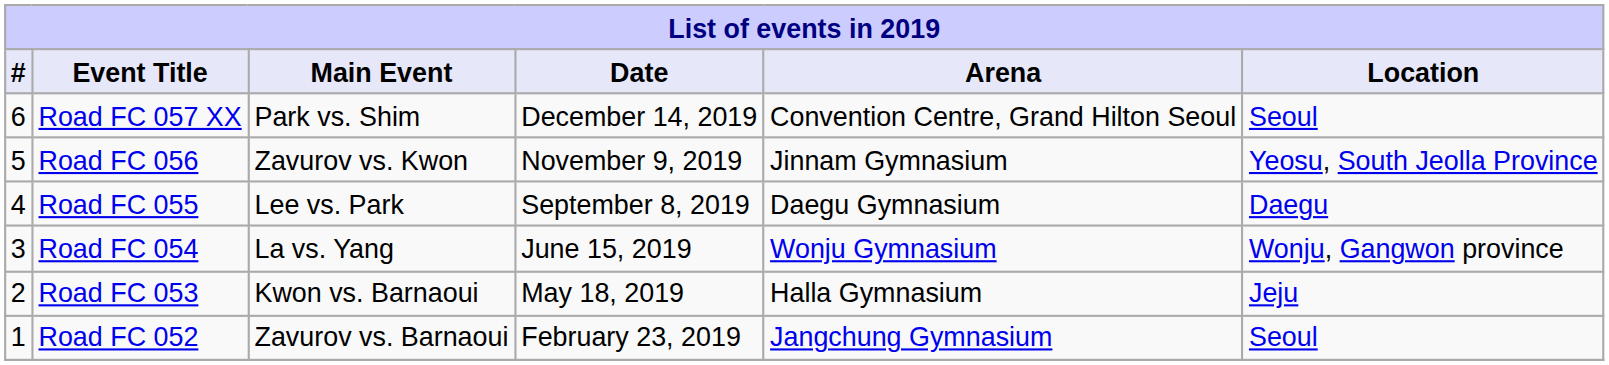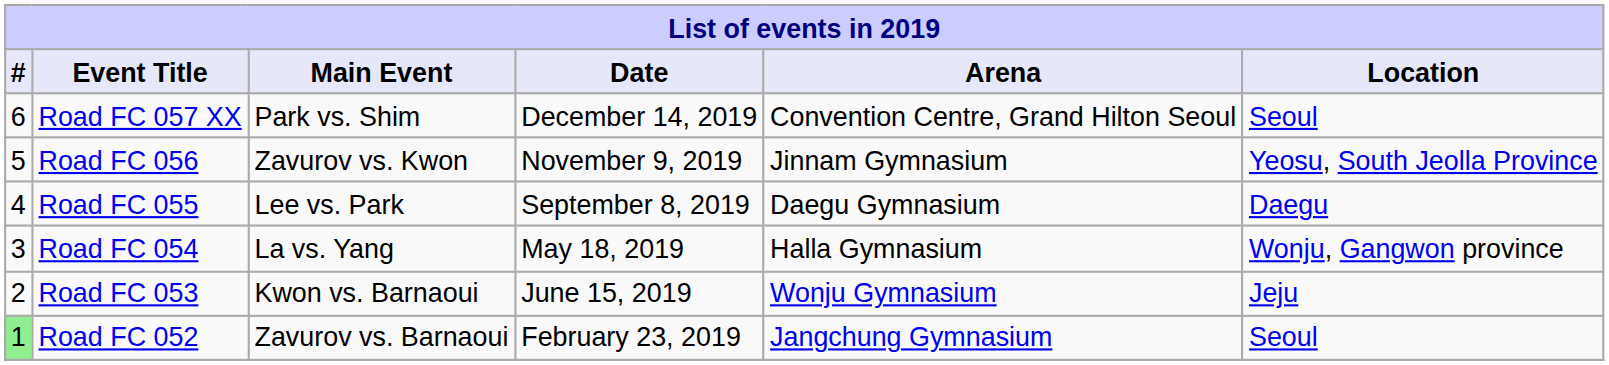Road FC 054 | Date: June 15, 2019 -> May 18, 2019
Road FC 054 | Arena: Wonju Gymnasium -> Halla Gymnasium
Road FC 053 | Date: May 18, 2019 -> June 15, 2019
Road FC 053 | Arena: Halla Gymnasium -> Wonju Gymnasium
Road FC 052 | #: no background -> lightgreen background
